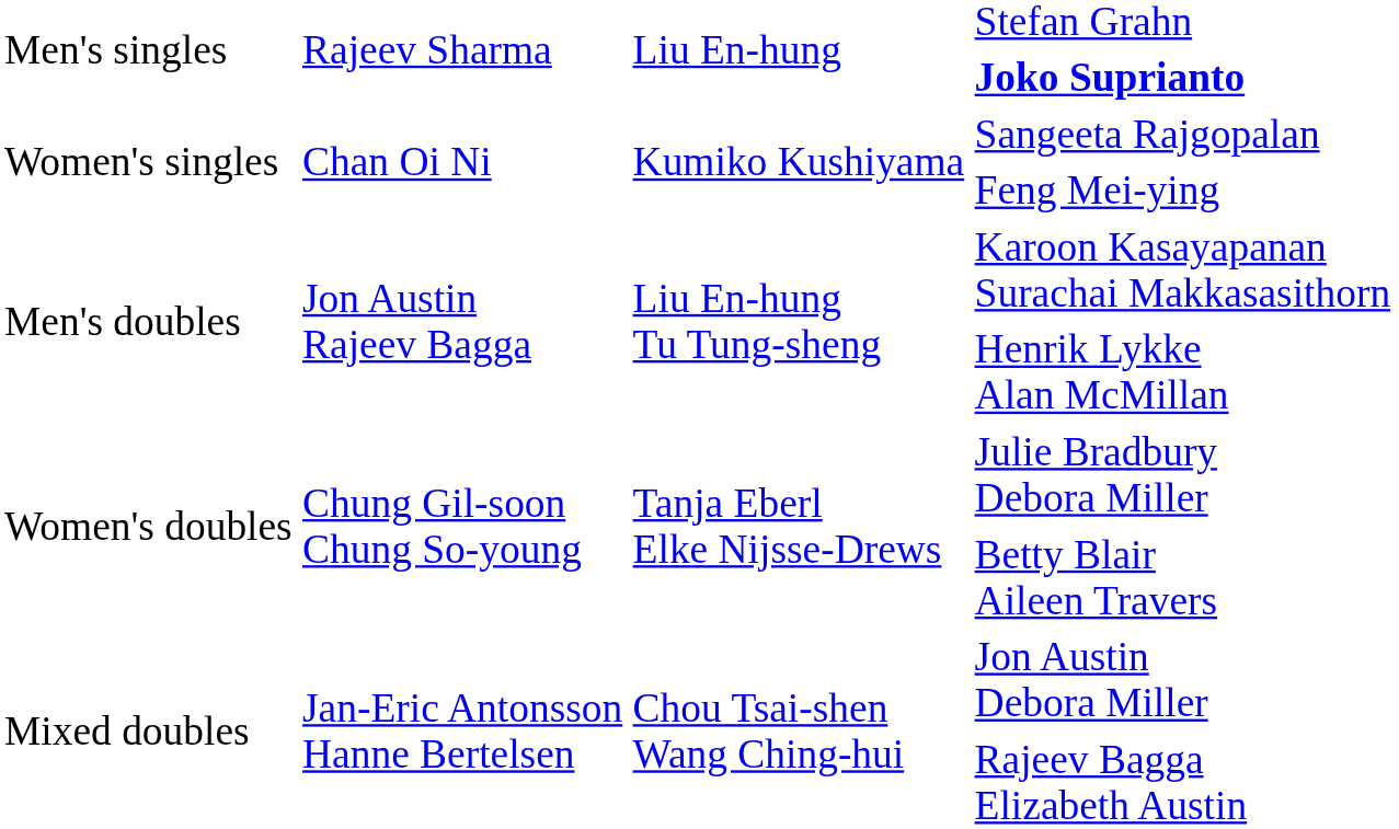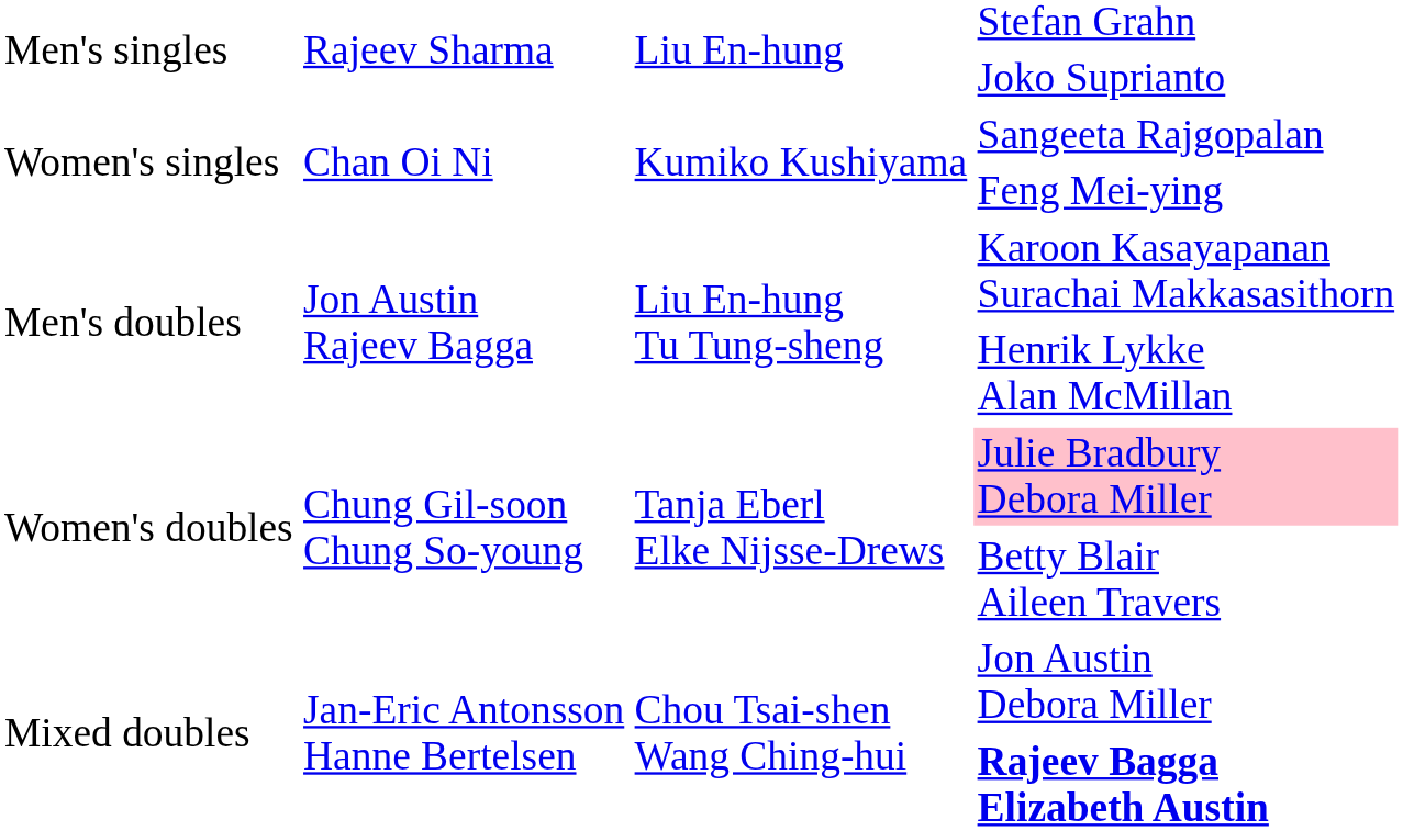Joko Suprianto | column 4: bold -> normal
Julie Bradbury Debora Miller | column 4: no background -> pink background
Rajeev Bagga Elizabeth Austin | column 4: normal -> bold
